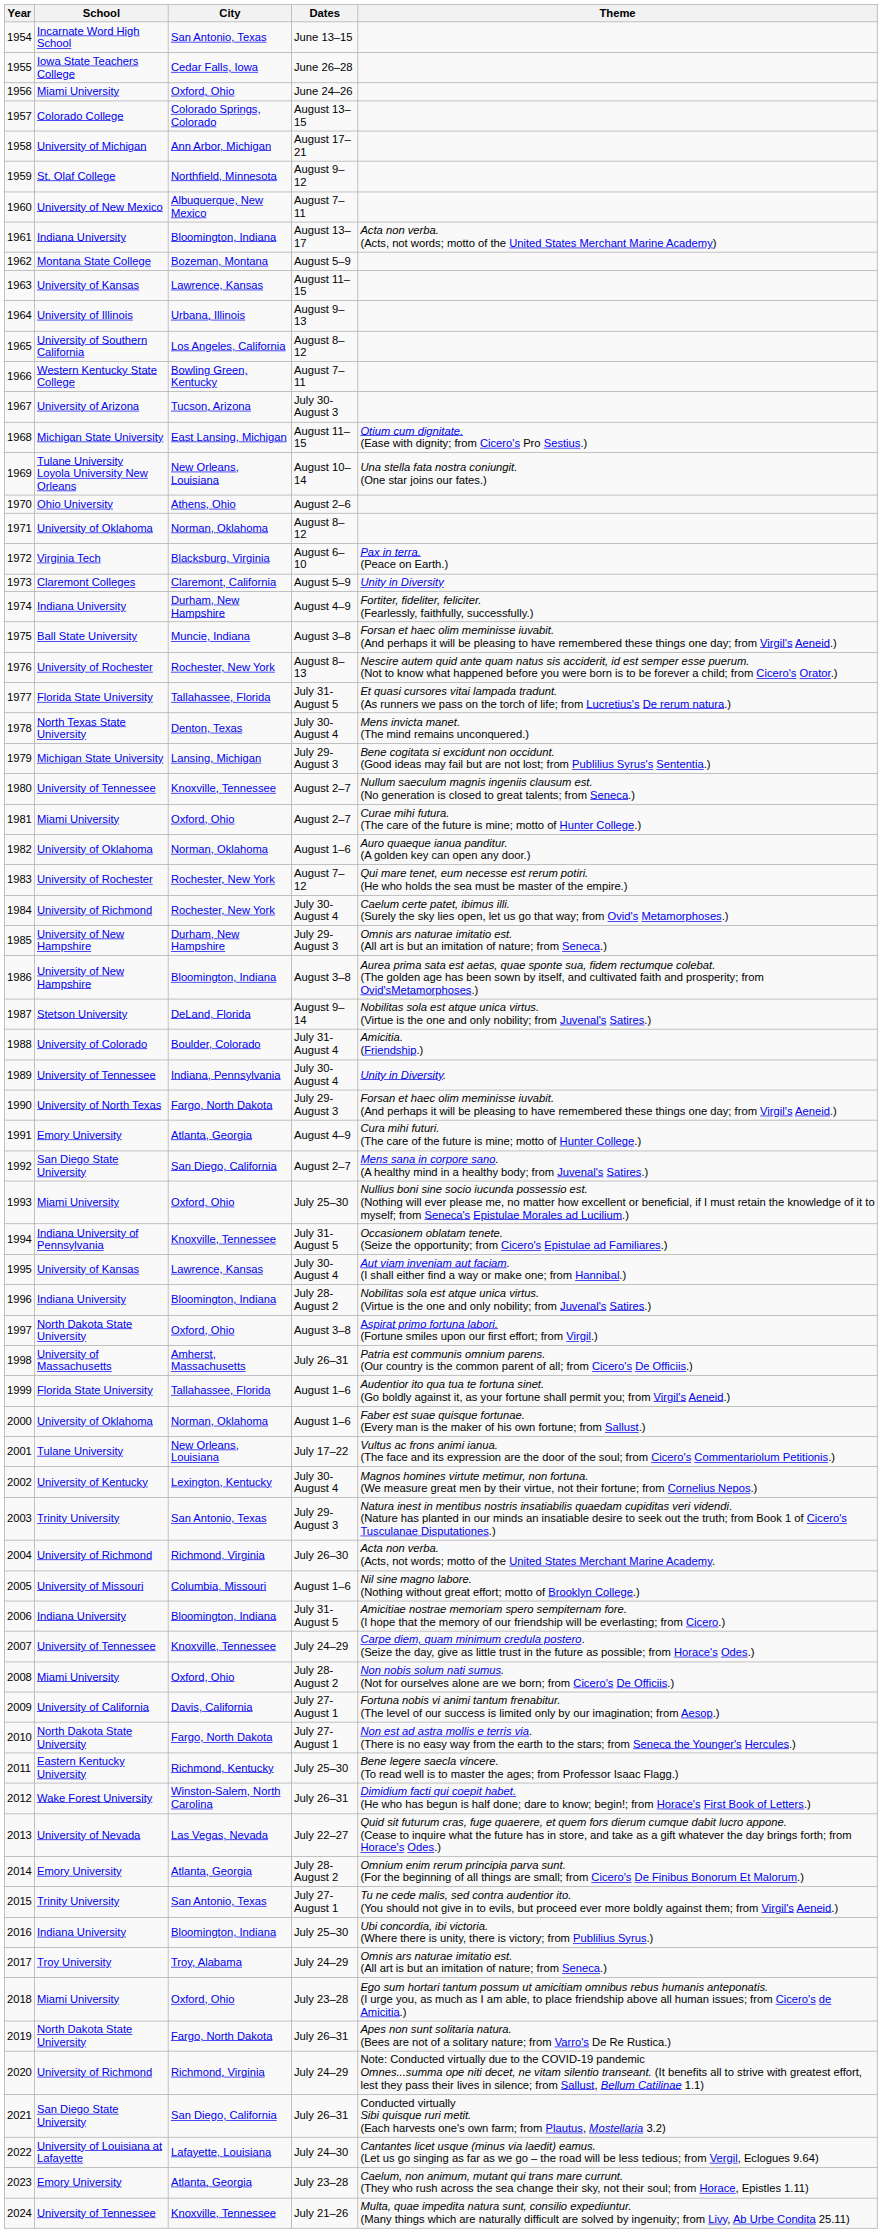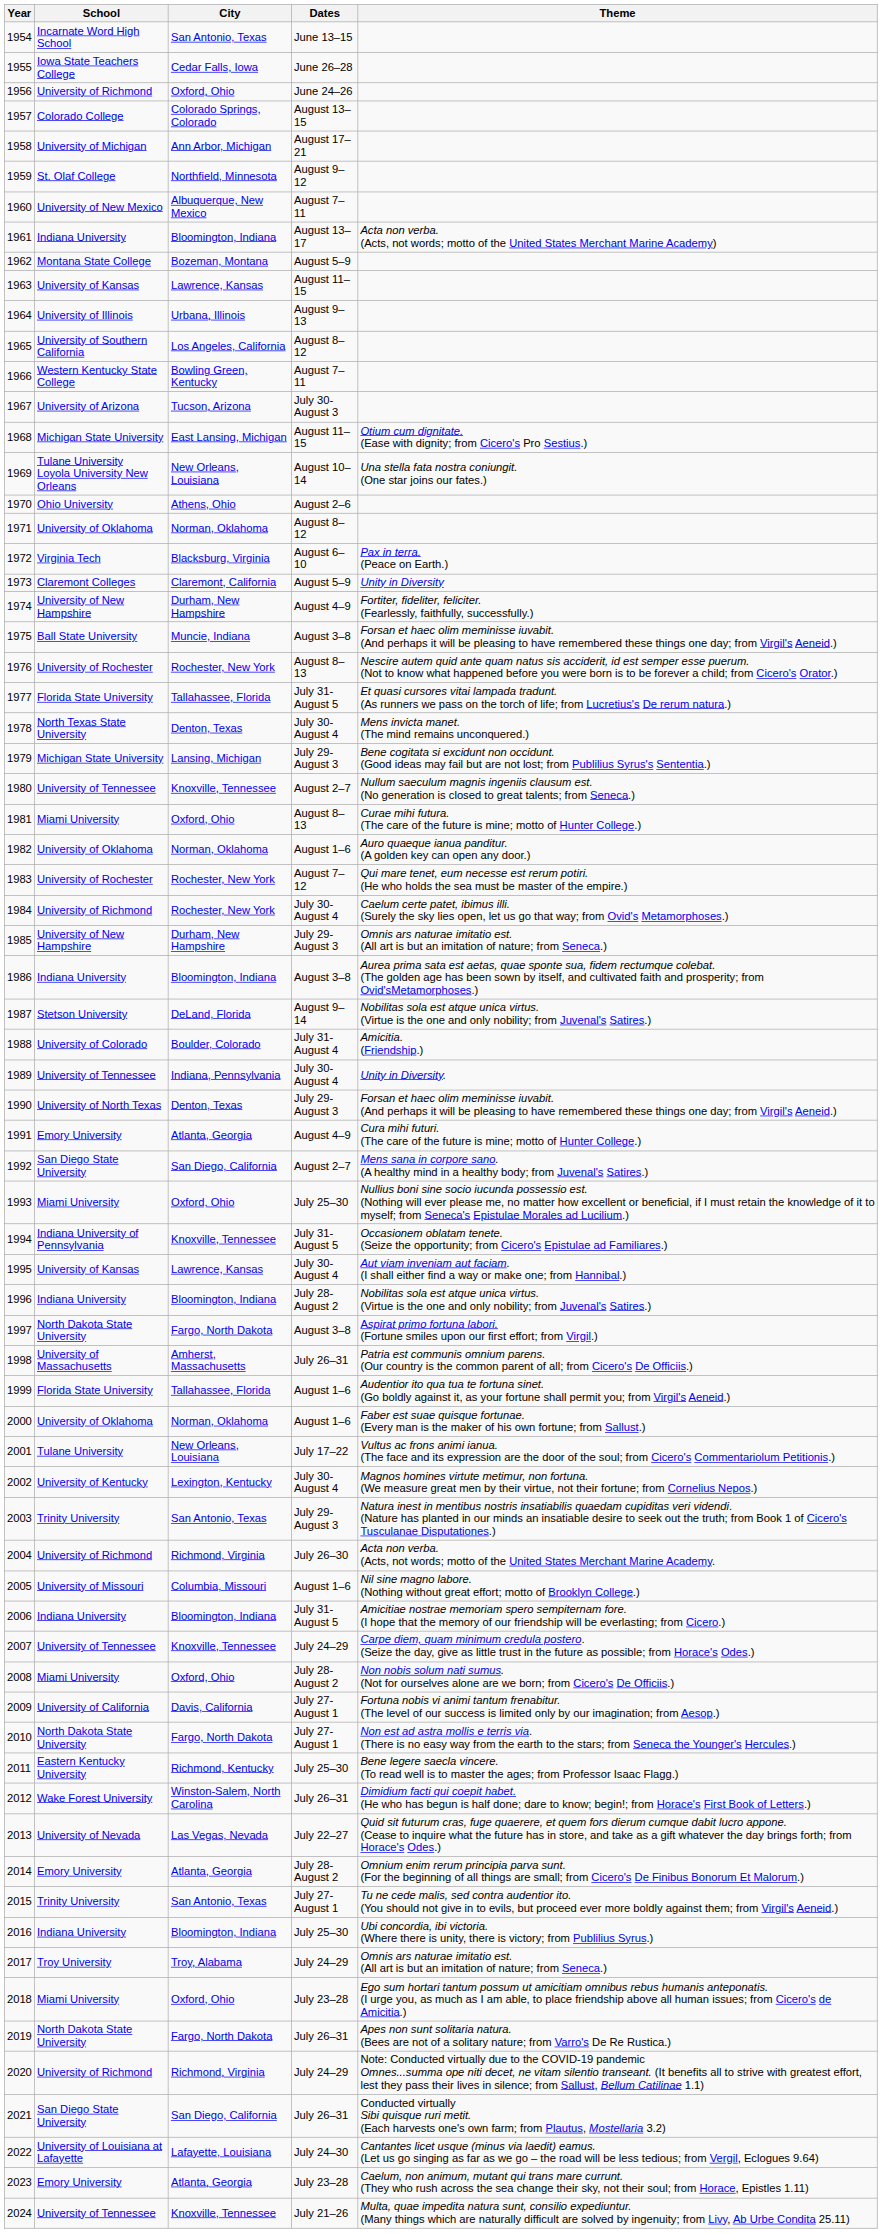1956 | School: Miami University -> University of Richmond
1974 | School: Indiana University -> University of New Hampshire
1981 | Dates: August 2–7 -> August 8–13
1986 | School: University of New Hampshire -> Indiana University
1990 | City: Fargo, North Dakota -> Denton, Texas
1997 | City: Oxford, Ohio -> Fargo, North Dakota
